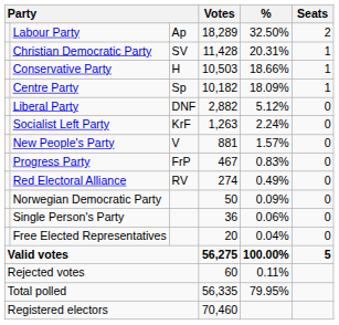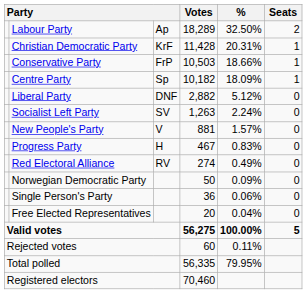Christian Democratic Party | column 3: SV -> KrF
Conservative Party | column 3: H -> FrP
Socialist Left Party | column 3: KrF -> SV
Progress Party | column 3: FrP -> H
